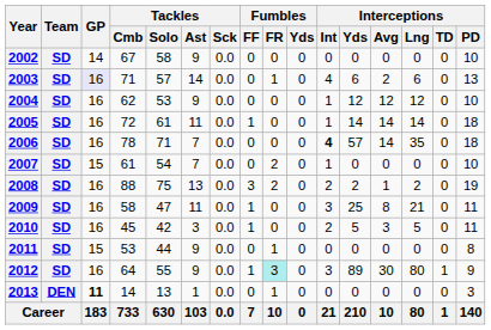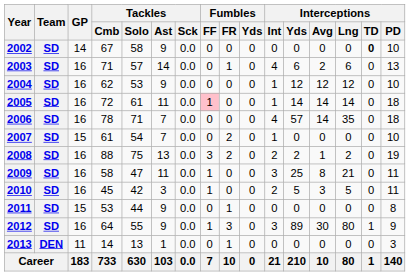2002 | Interceptions / TD: normal -> bold
2003 | GP: lavender background -> no background
2005 | Fumbles / FF: no background -> pink background
2006 | Interceptions / Int: bold -> normal
2012 | Fumbles / FR: paleturquoise background -> no background
2013 | GP: bold -> normal
